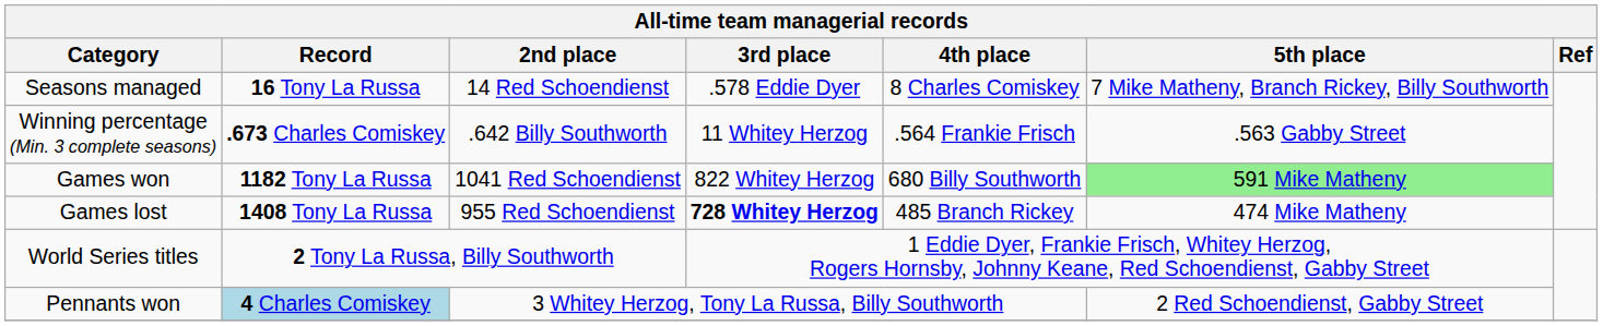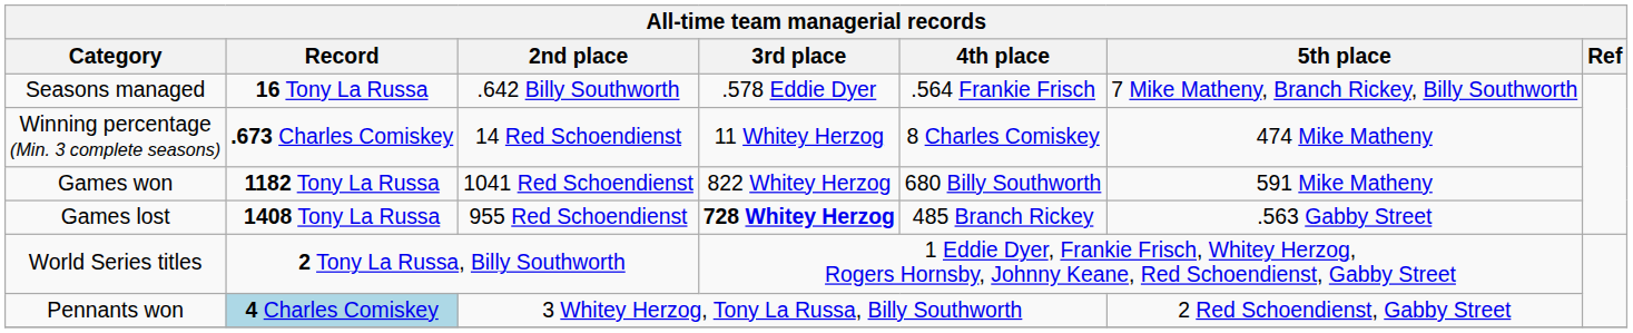Seasons managed | 2nd place: 14 Red Schoendienst -> .642 Billy Southworth
Seasons managed | 4th place: 8 Charles Comiskey -> .564 Frankie Frisch
Winning percentage (Min. 3 complete seasons) | 2nd place: .642 Billy Southworth -> 14 Red Schoendienst
Winning percentage (Min. 3 complete seasons) | 4th place: .564 Frankie Frisch -> 8 Charles Comiskey
Winning percentage (Min. 3 complete seasons) | 5th place: .563 Gabby Street -> 474 Mike Matheny
Games won | 5th place: lightgreen background -> no background
Games lost | 5th place: 474 Mike Matheny -> .563 Gabby Street
